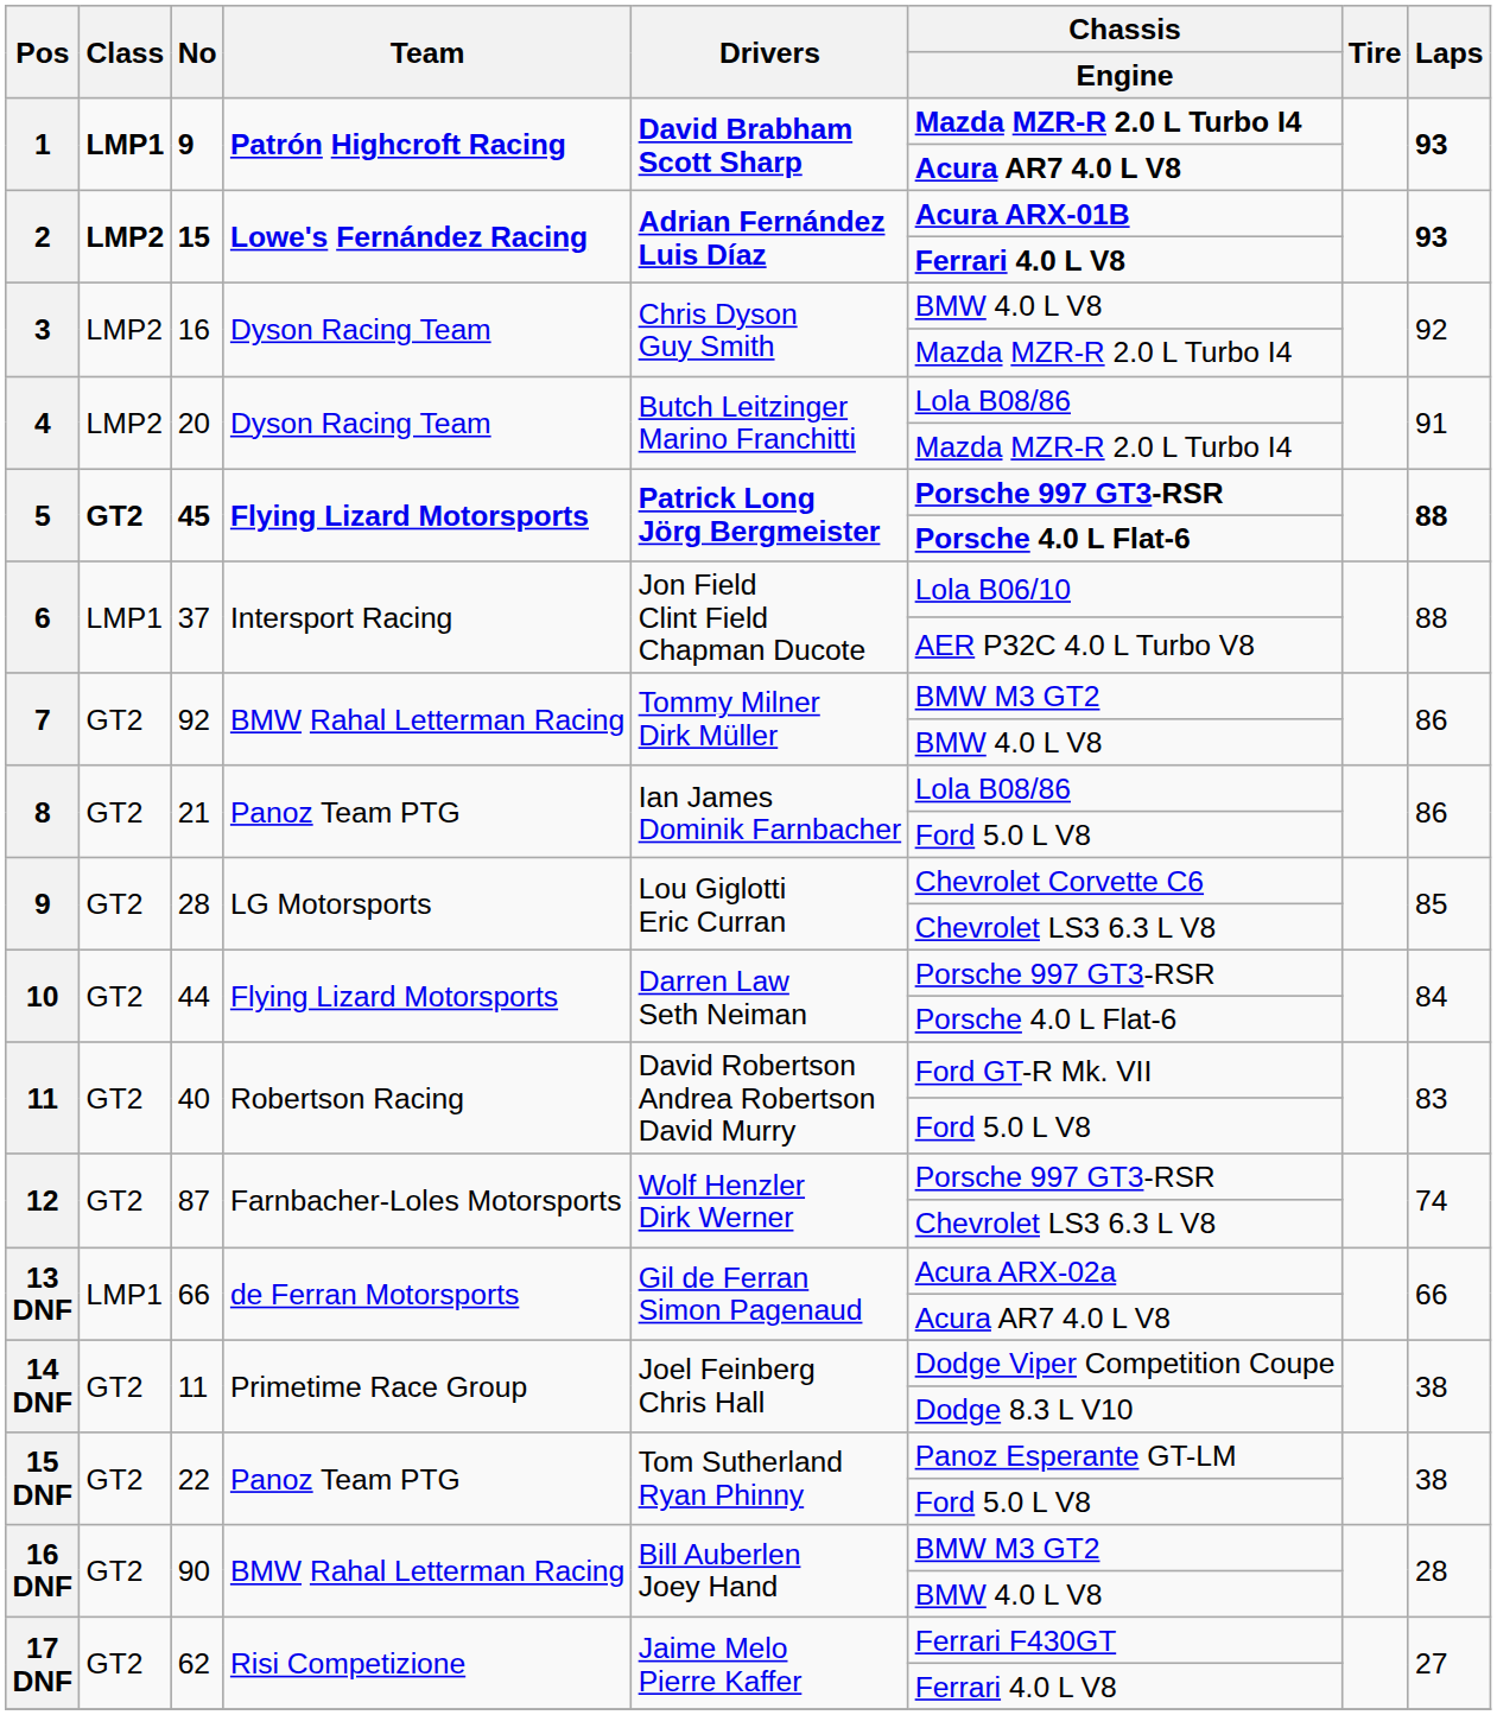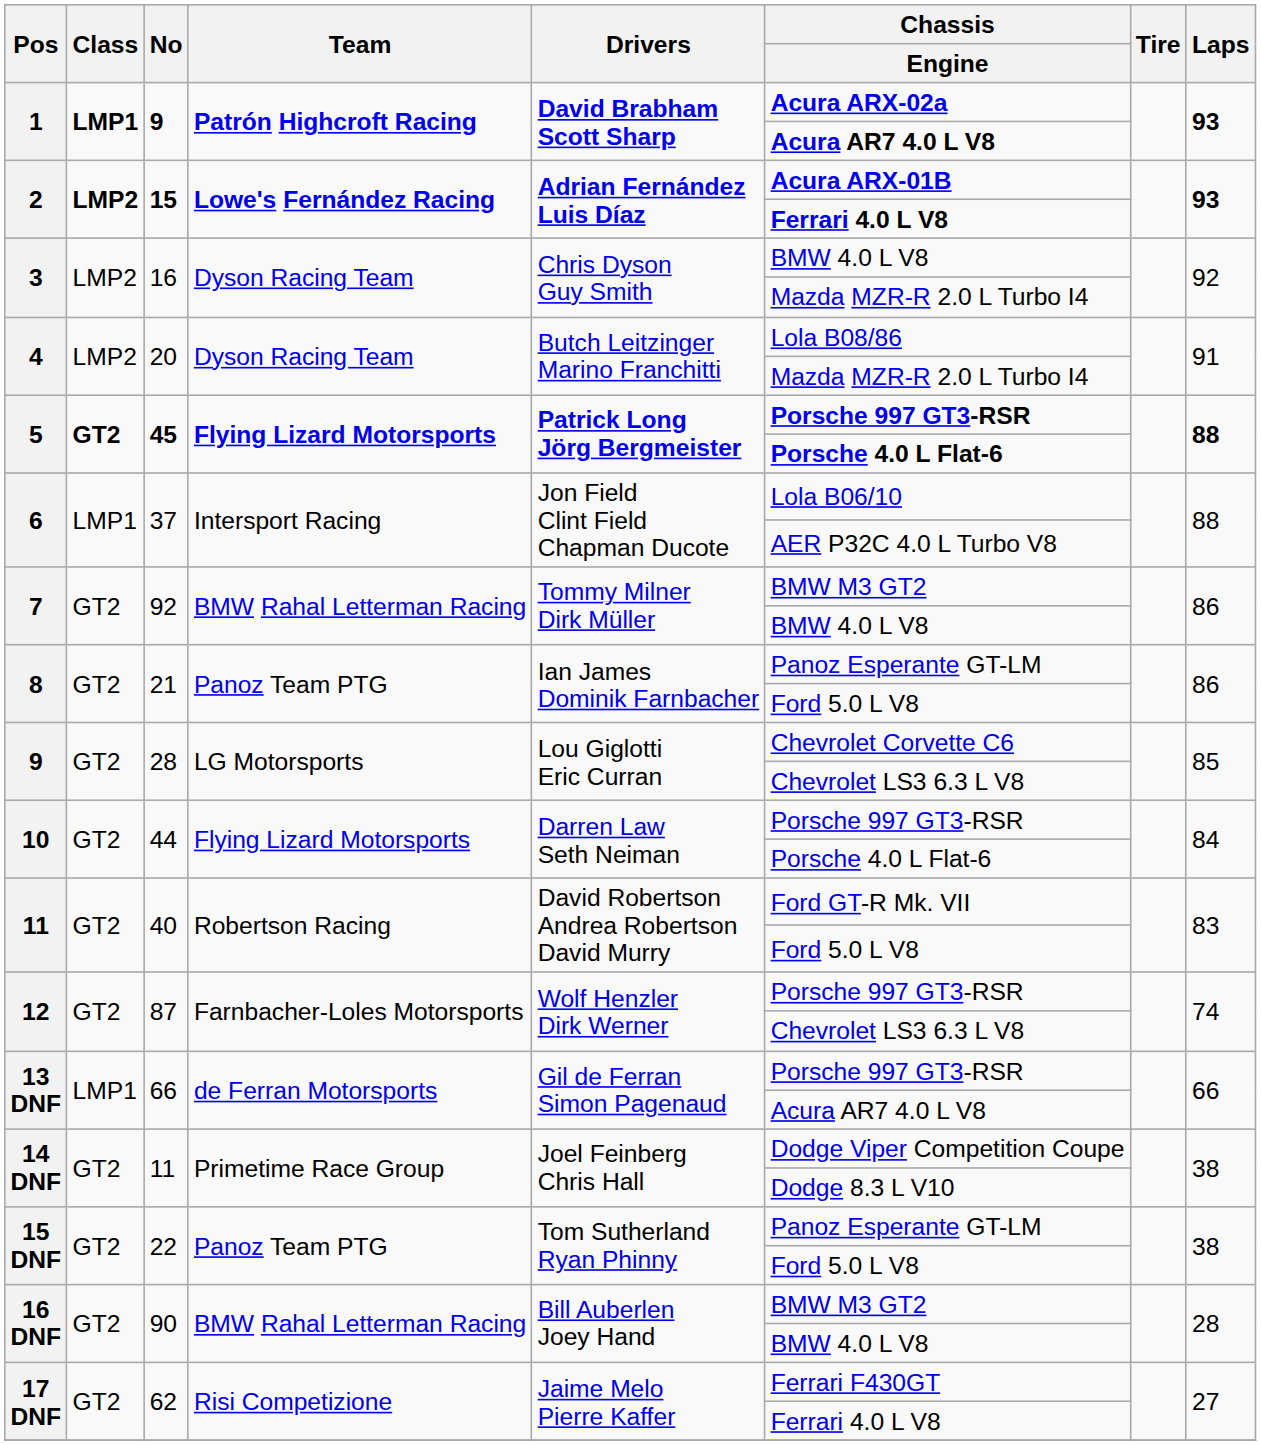row 3 | Chassis / Engine: Mazda MZR-R 2.0 L Turbo I4 -> Acura ARX-02a
row 17 | Chassis / Engine: Lola B08/86 -> Panoz Esperante GT-LM
row 27 | Chassis / Engine: Acura ARX-02a -> Porsche 997 GT3-RSR
